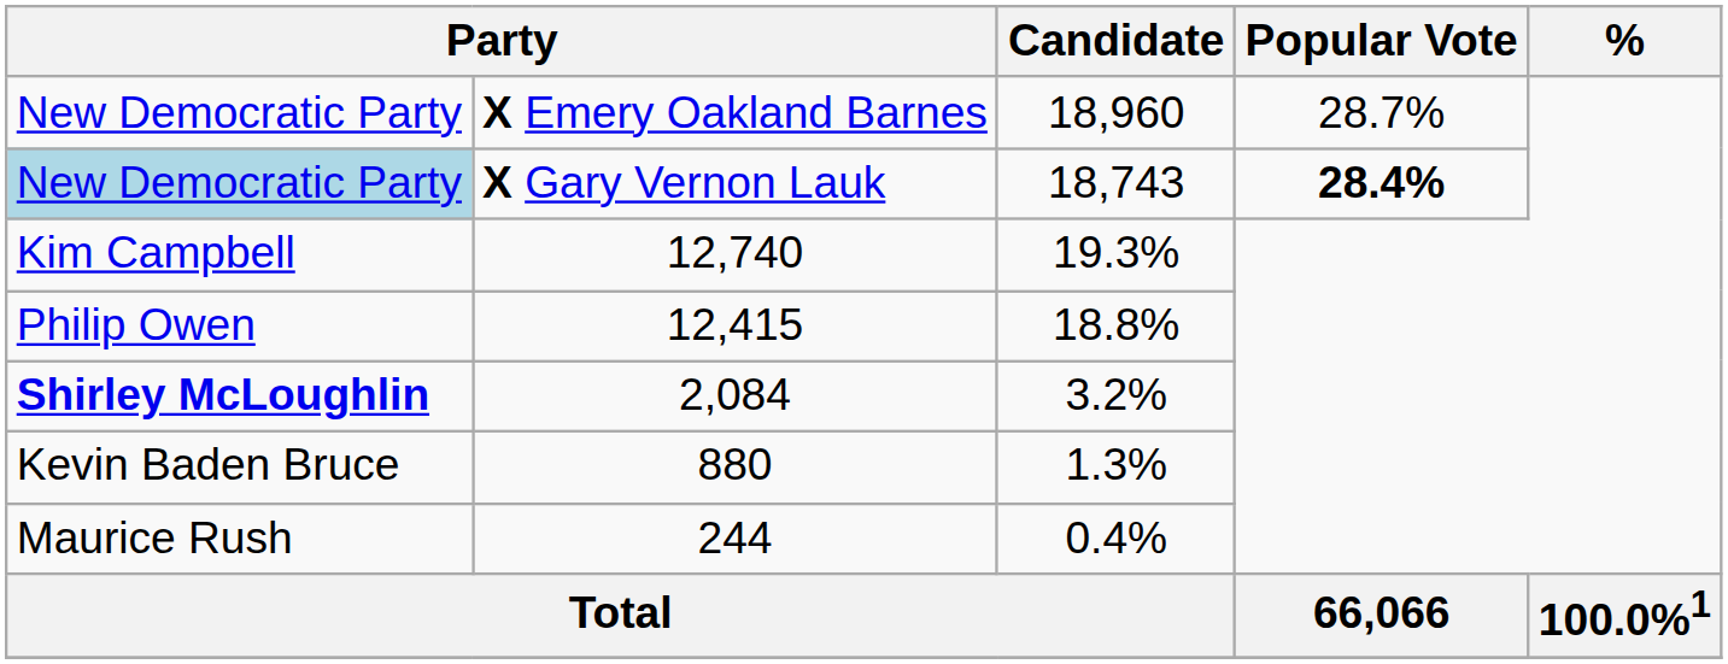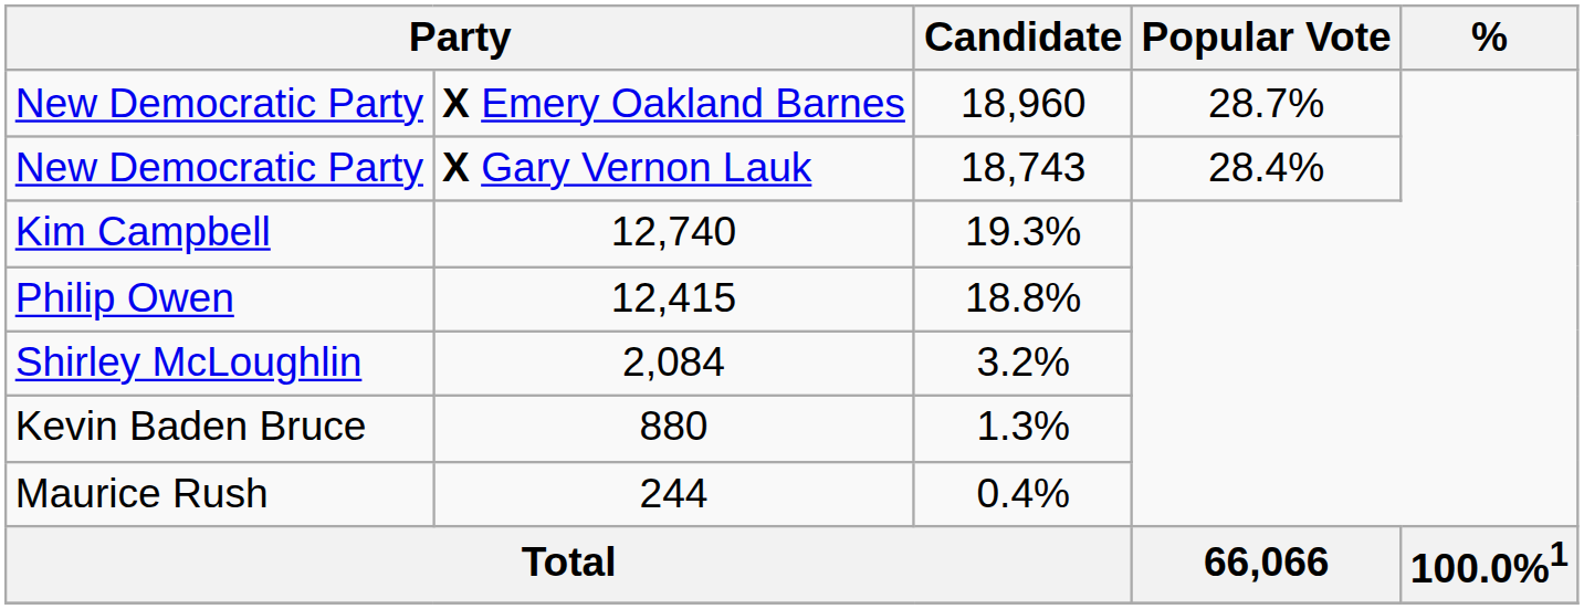X Gary Vernon Lauk | column 1: lightblue background -> no background
X Gary Vernon Lauk | Popular Vote: bold -> normal
2,084 | column 1: bold -> normal
